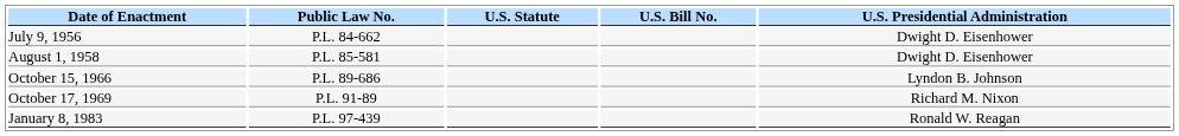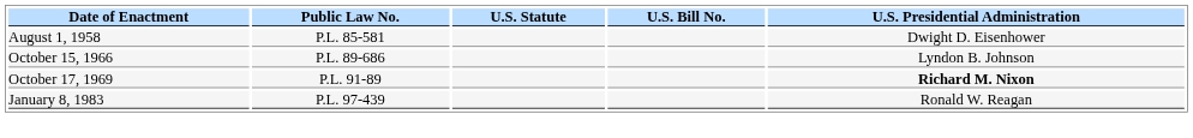- row: July 9, 1956 | P.L. 84-662 | Dwight D. Eisenhower
October 17, 1969 | U.S. Presidential Administration: normal -> bold
